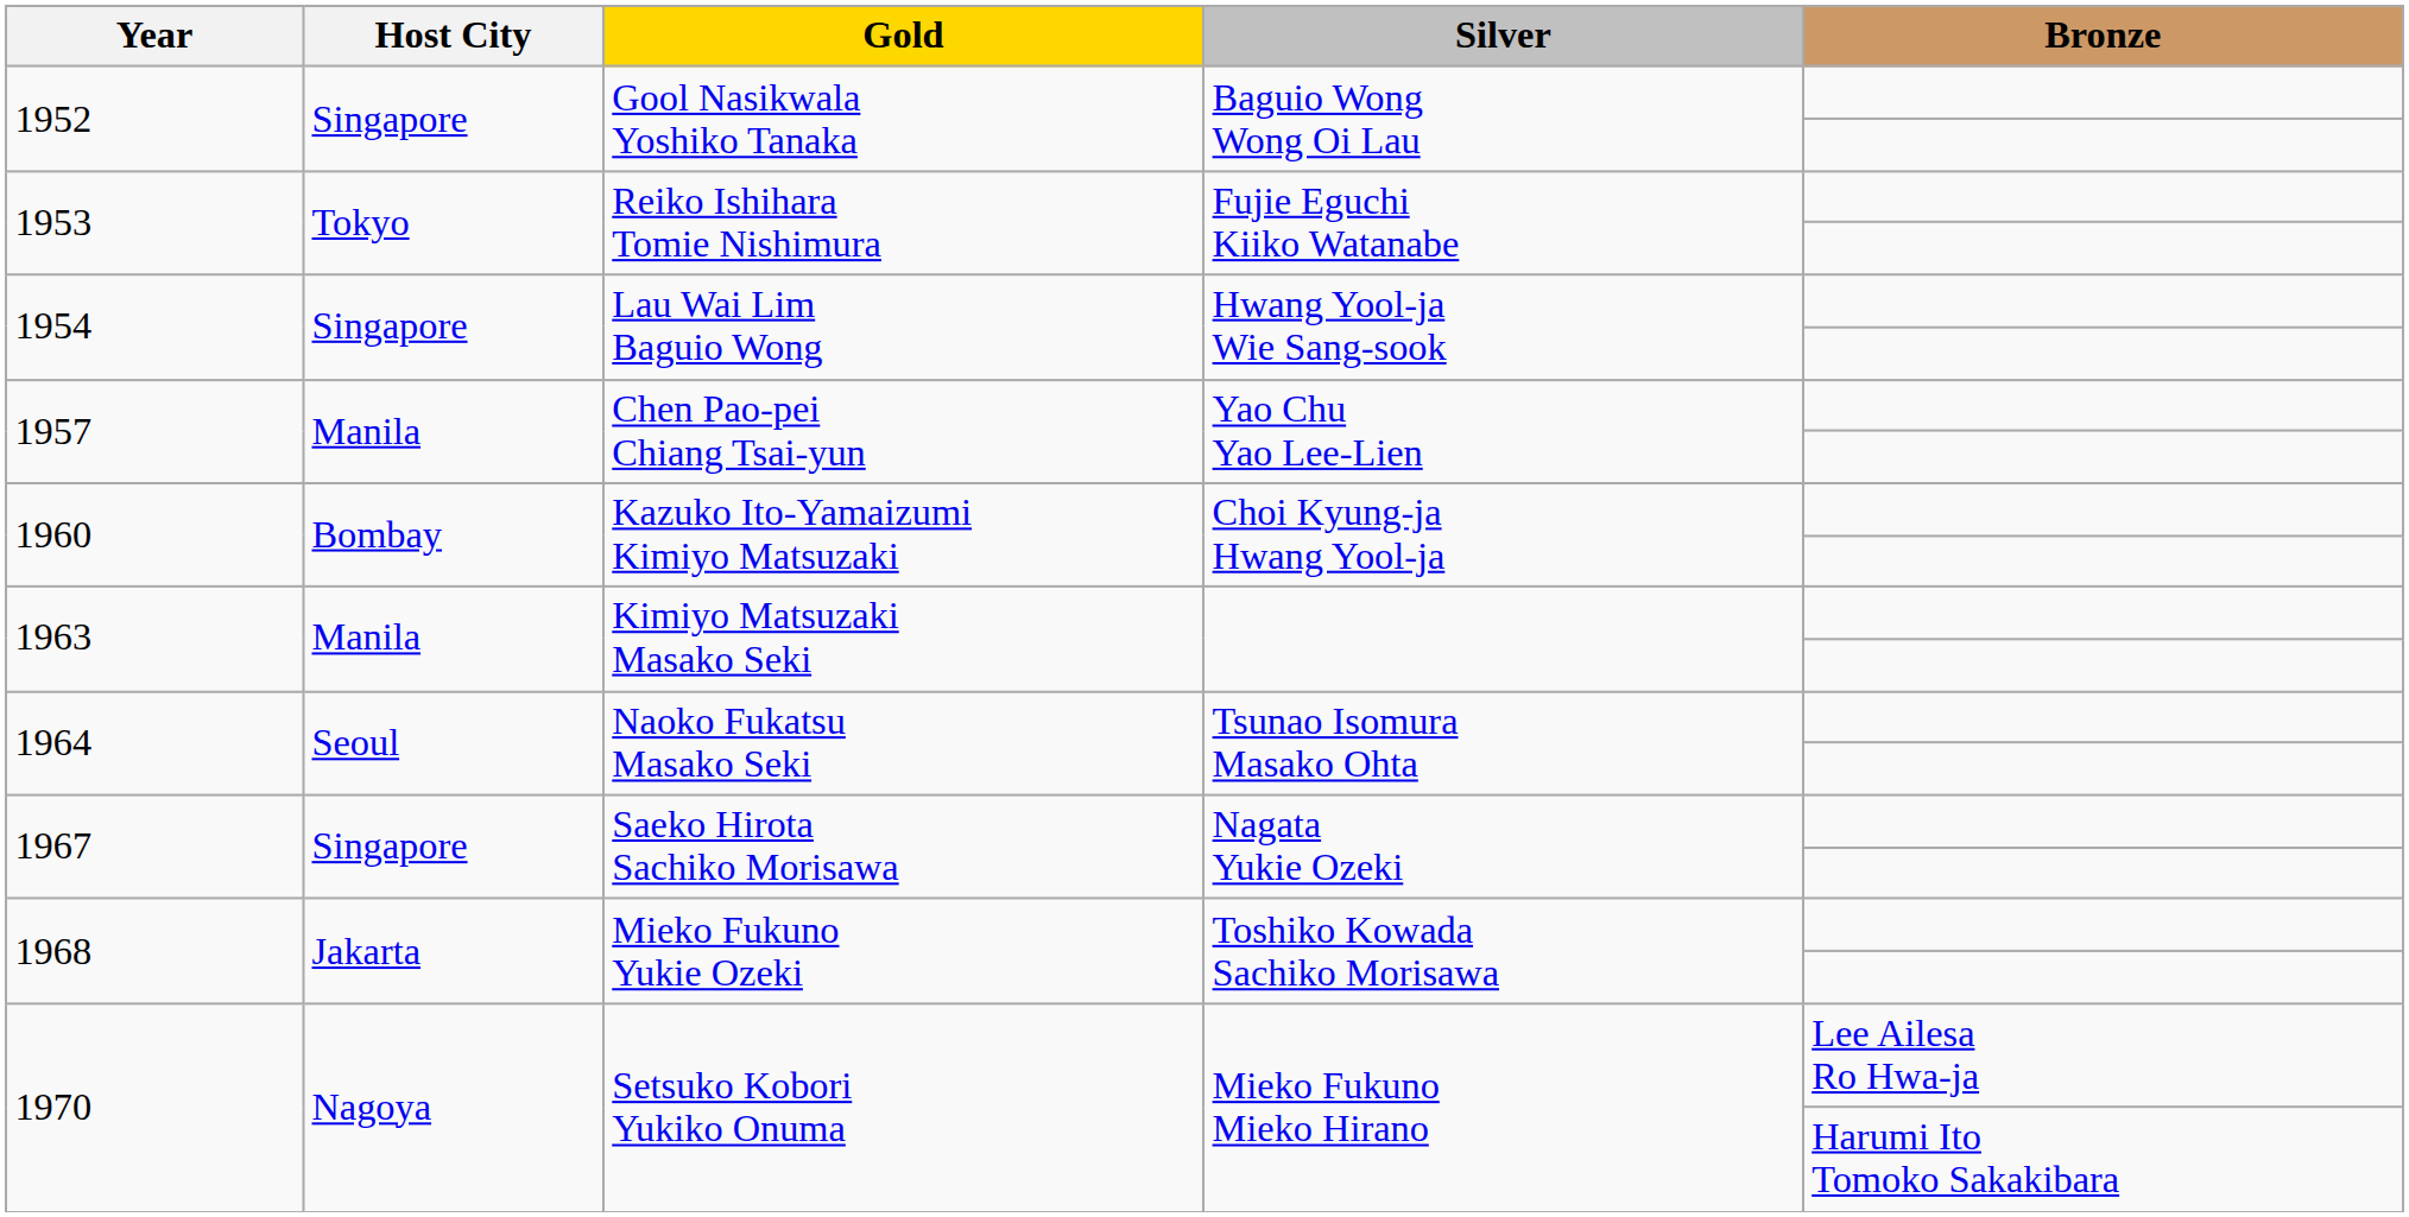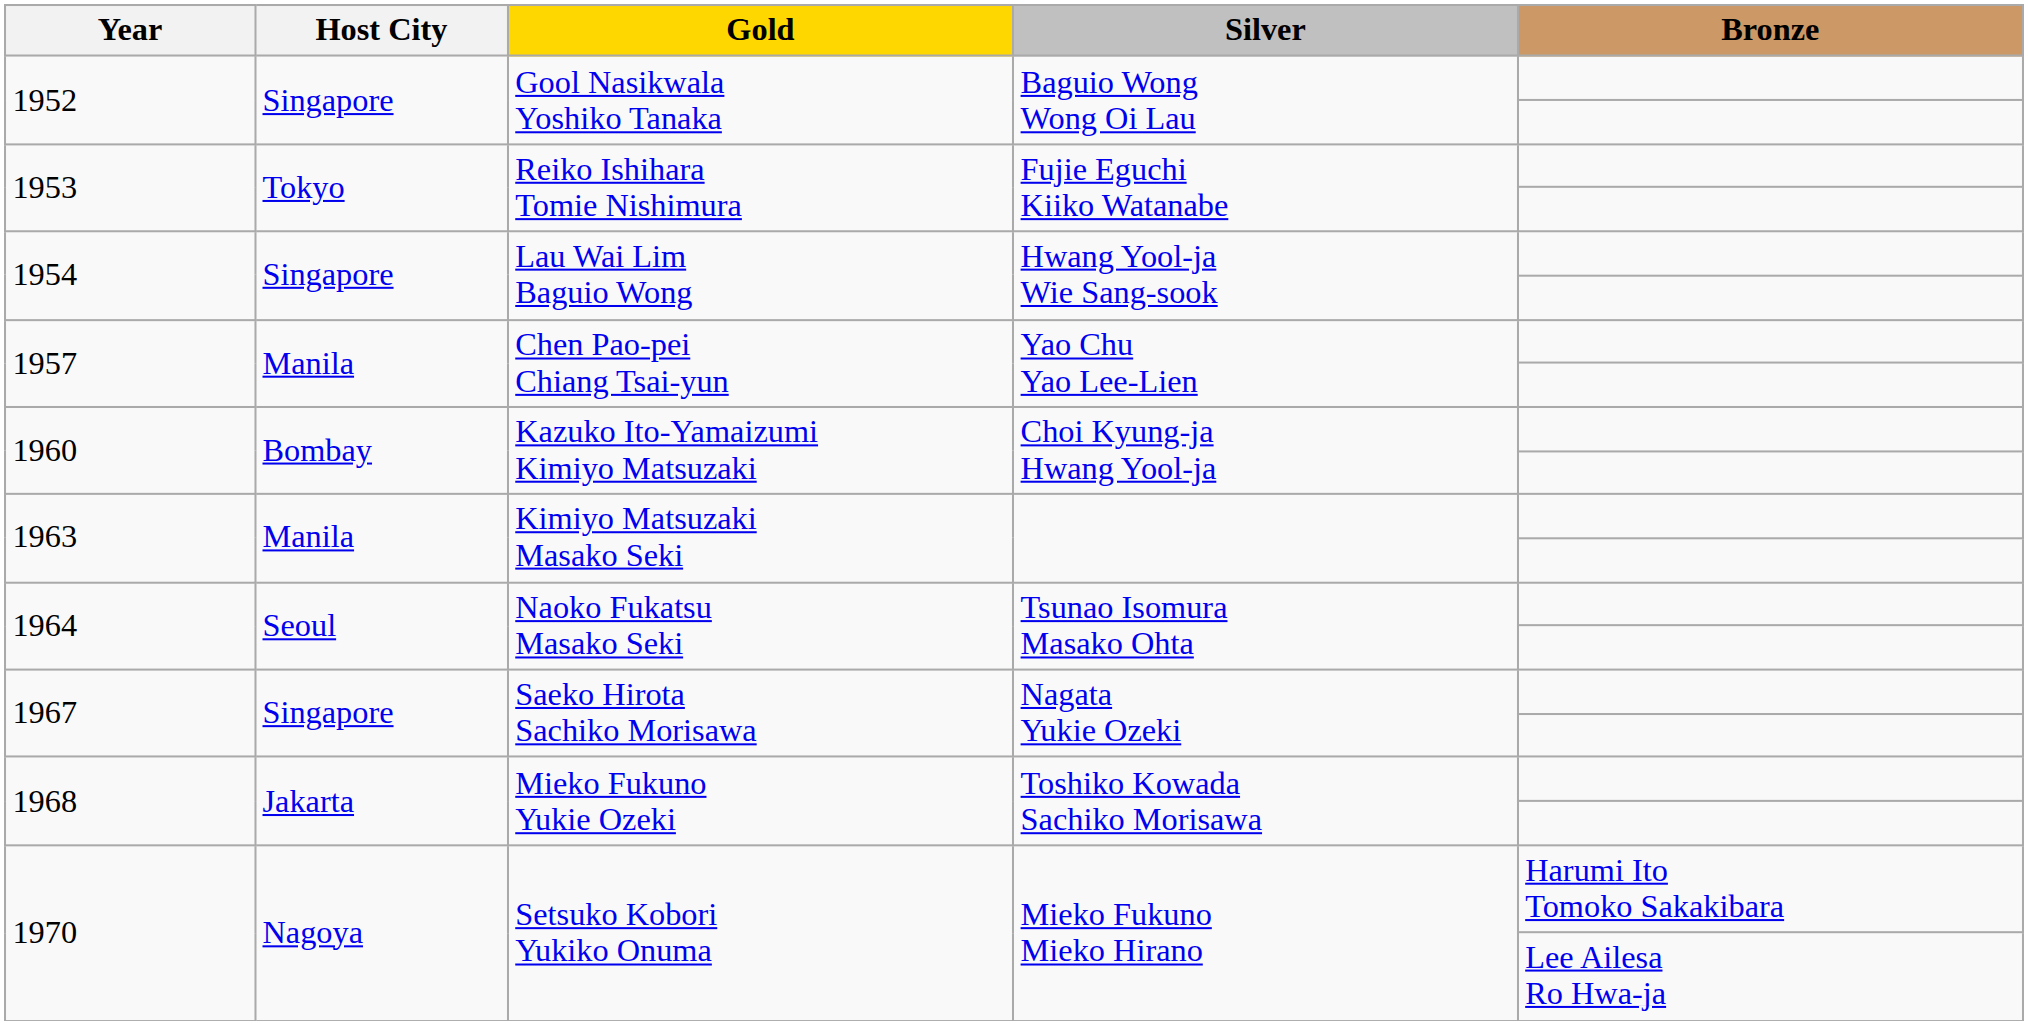row 20 | Bronze: Lee Ailesa Ro Hwa-ja -> Harumi Ito Tomoko Sakakibara
row 21 | Bronze: Harumi Ito Tomoko Sakakibara -> Lee Ailesa Ro Hwa-ja
